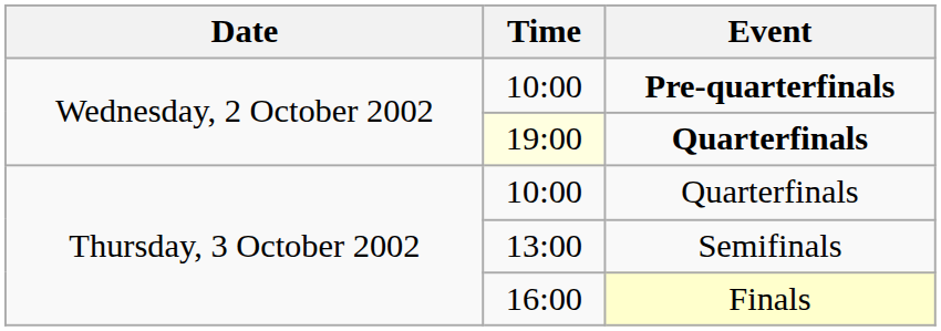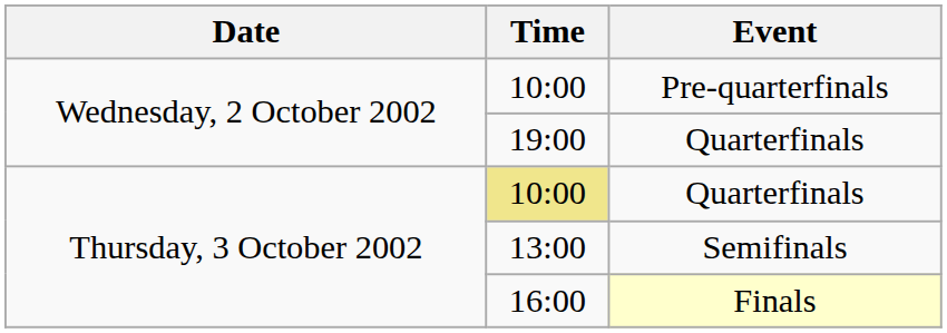10:00 / Pre-quarterfinals | Event: bold -> normal
19:00 | Time: lightyellow background -> no background
19:00 | Event: bold -> normal
10:00 / Quarterfinals | Time: no background -> khaki background
